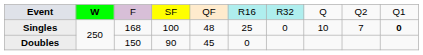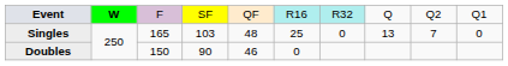Singles | column 3: 168 -> 165
Singles | column 4: 100 -> 103
Singles | column 8: 10 -> 13
Singles | column 10: bold -> normal
Doubles | column 5: 45 -> 46
